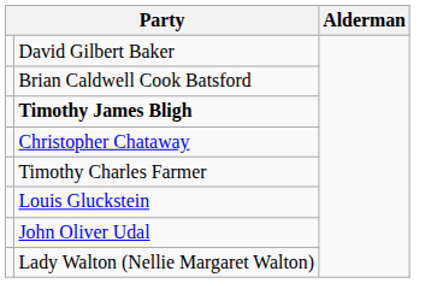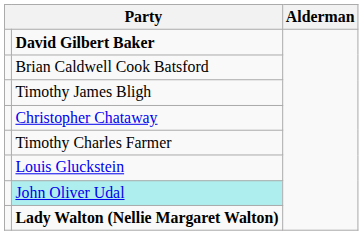David Gilbert Baker | column 2: normal -> bold
Timothy James Bligh | column 2: bold -> normal
John Oliver Udal | column 2: no background -> paleturquoise background
Lady Walton (Nellie Margaret Walton) | column 2: normal -> bold
